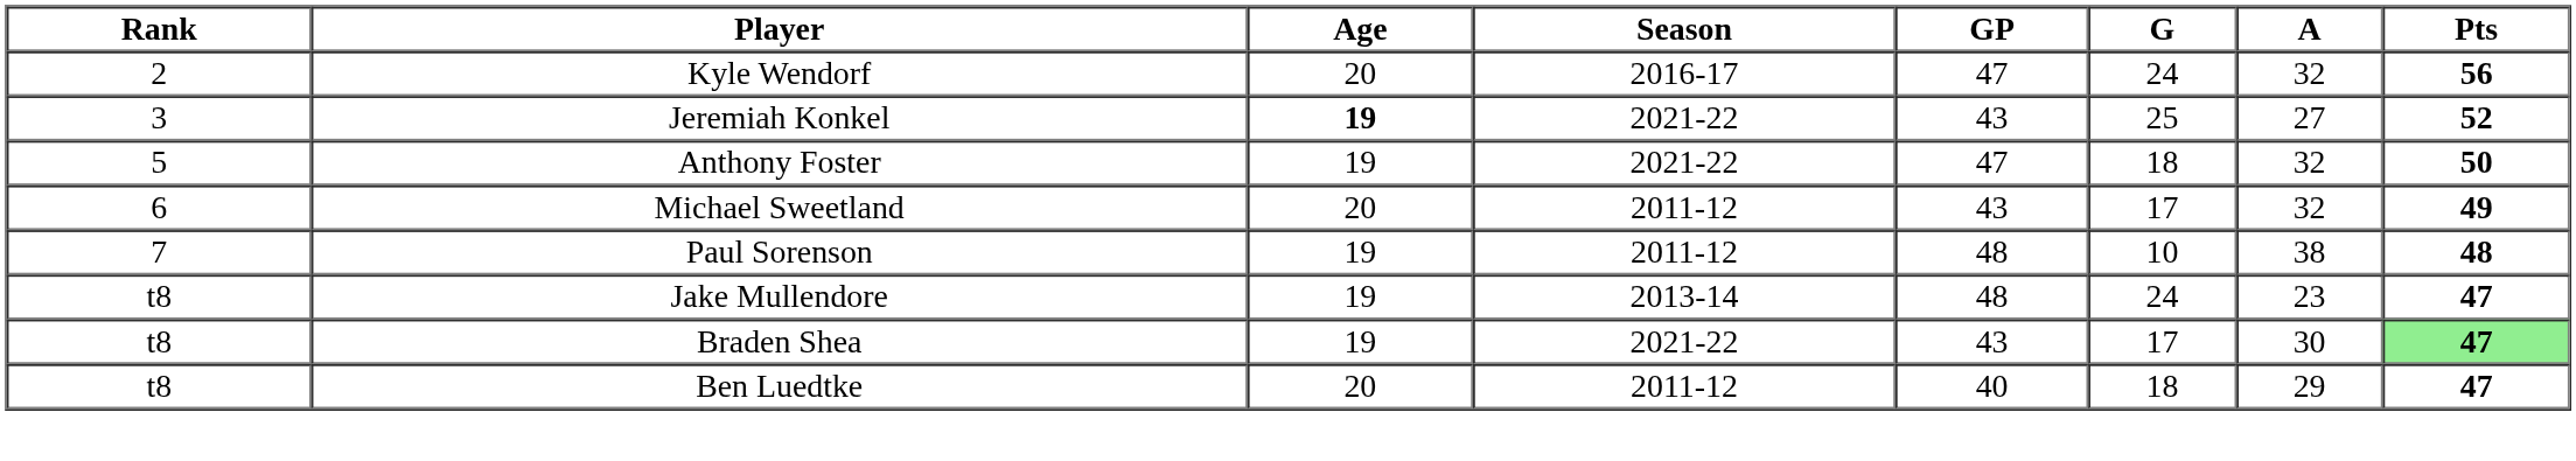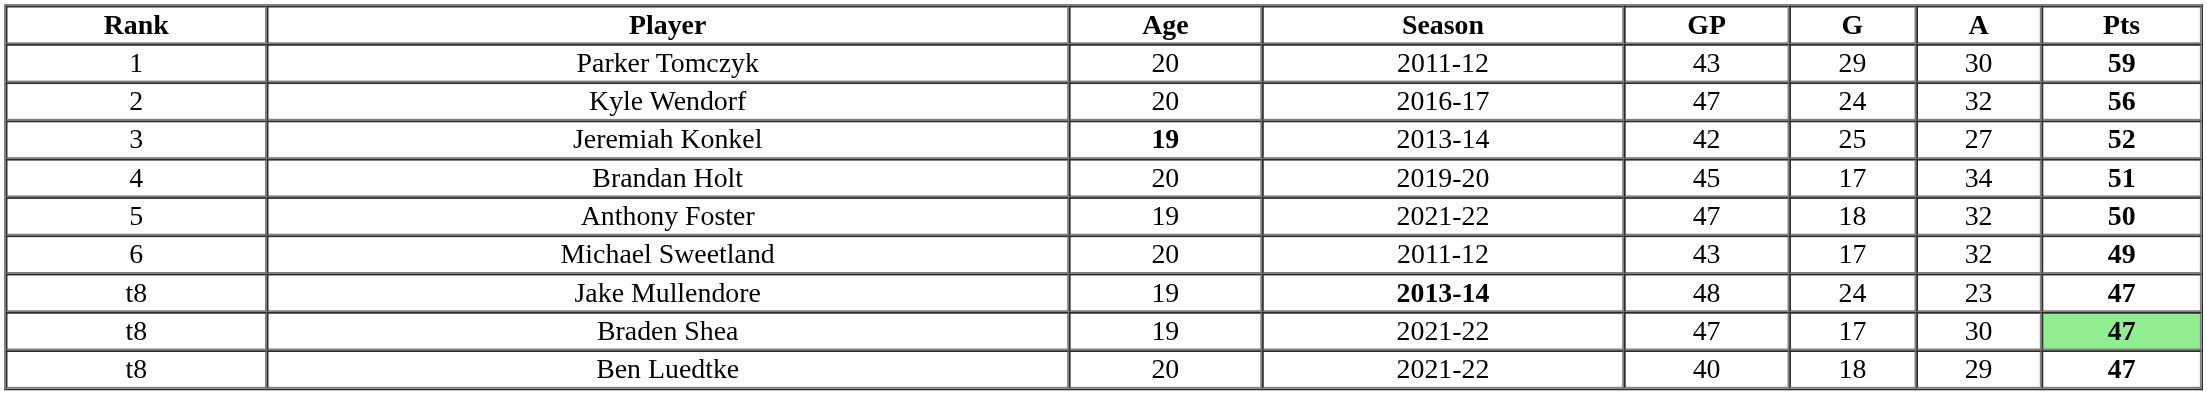+ row: 1 | Parker Tomczyk | 20 | 2011-12 | 43 | 29 | 30 | 59
Jeremiah Konkel | Season: 2021-22 -> 2013-14
Jeremiah Konkel | GP: 43 -> 42
+ row: 4 | Brandan Holt | 20 | 2019-20 | 45 | 17 | 34 | 51
- row: 7 | Paul Sorenson | 19 | 2011-12 | 48 | 10 | 38 | 48
Jake Mullendore | Season: normal -> bold
Braden Shea | GP: 43 -> 47
Ben Luedtke | Season: 2011-12 -> 2021-22
